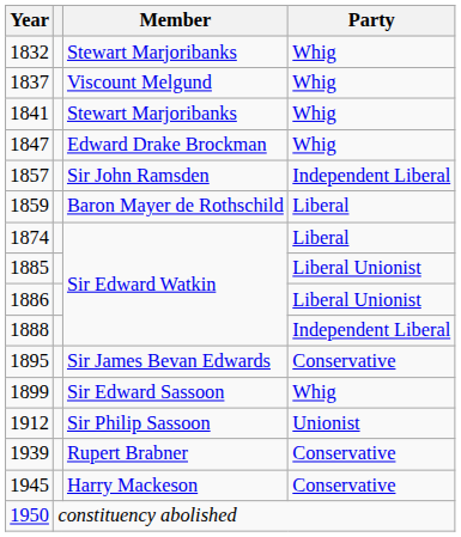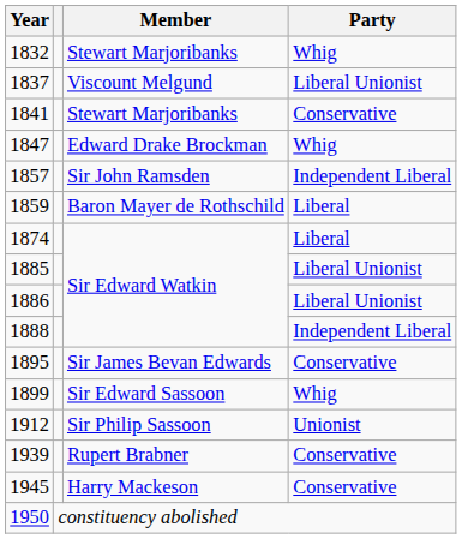1837 | Party: Whig -> Liberal Unionist
1841 | Party: Whig -> Conservative
